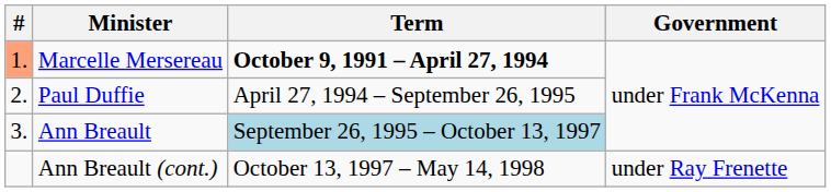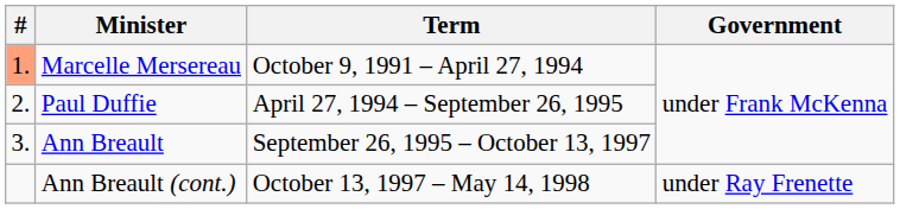Marcelle Mersereau | Term: bold -> normal
Ann Breault | Term: lightblue background -> no background
